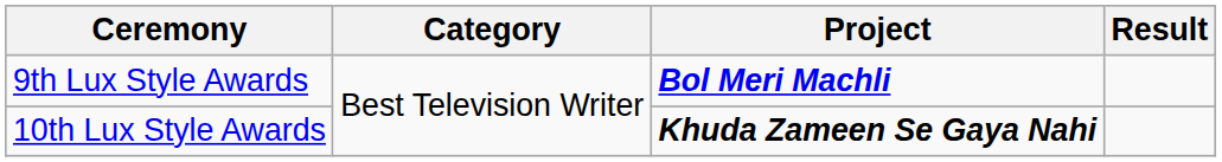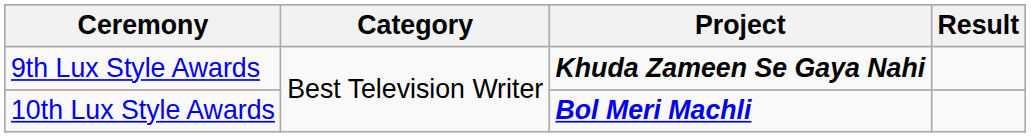9th Lux Style Awards | Project: Bol Meri Machli -> Khuda Zameen Se Gaya Nahi
10th Lux Style Awards | Project: Khuda Zameen Se Gaya Nahi -> Bol Meri Machli
